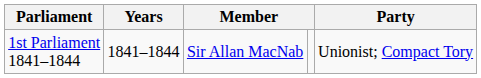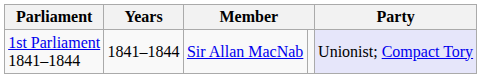1st Parliament 1841–1844 | Party: no background -> lavender background
